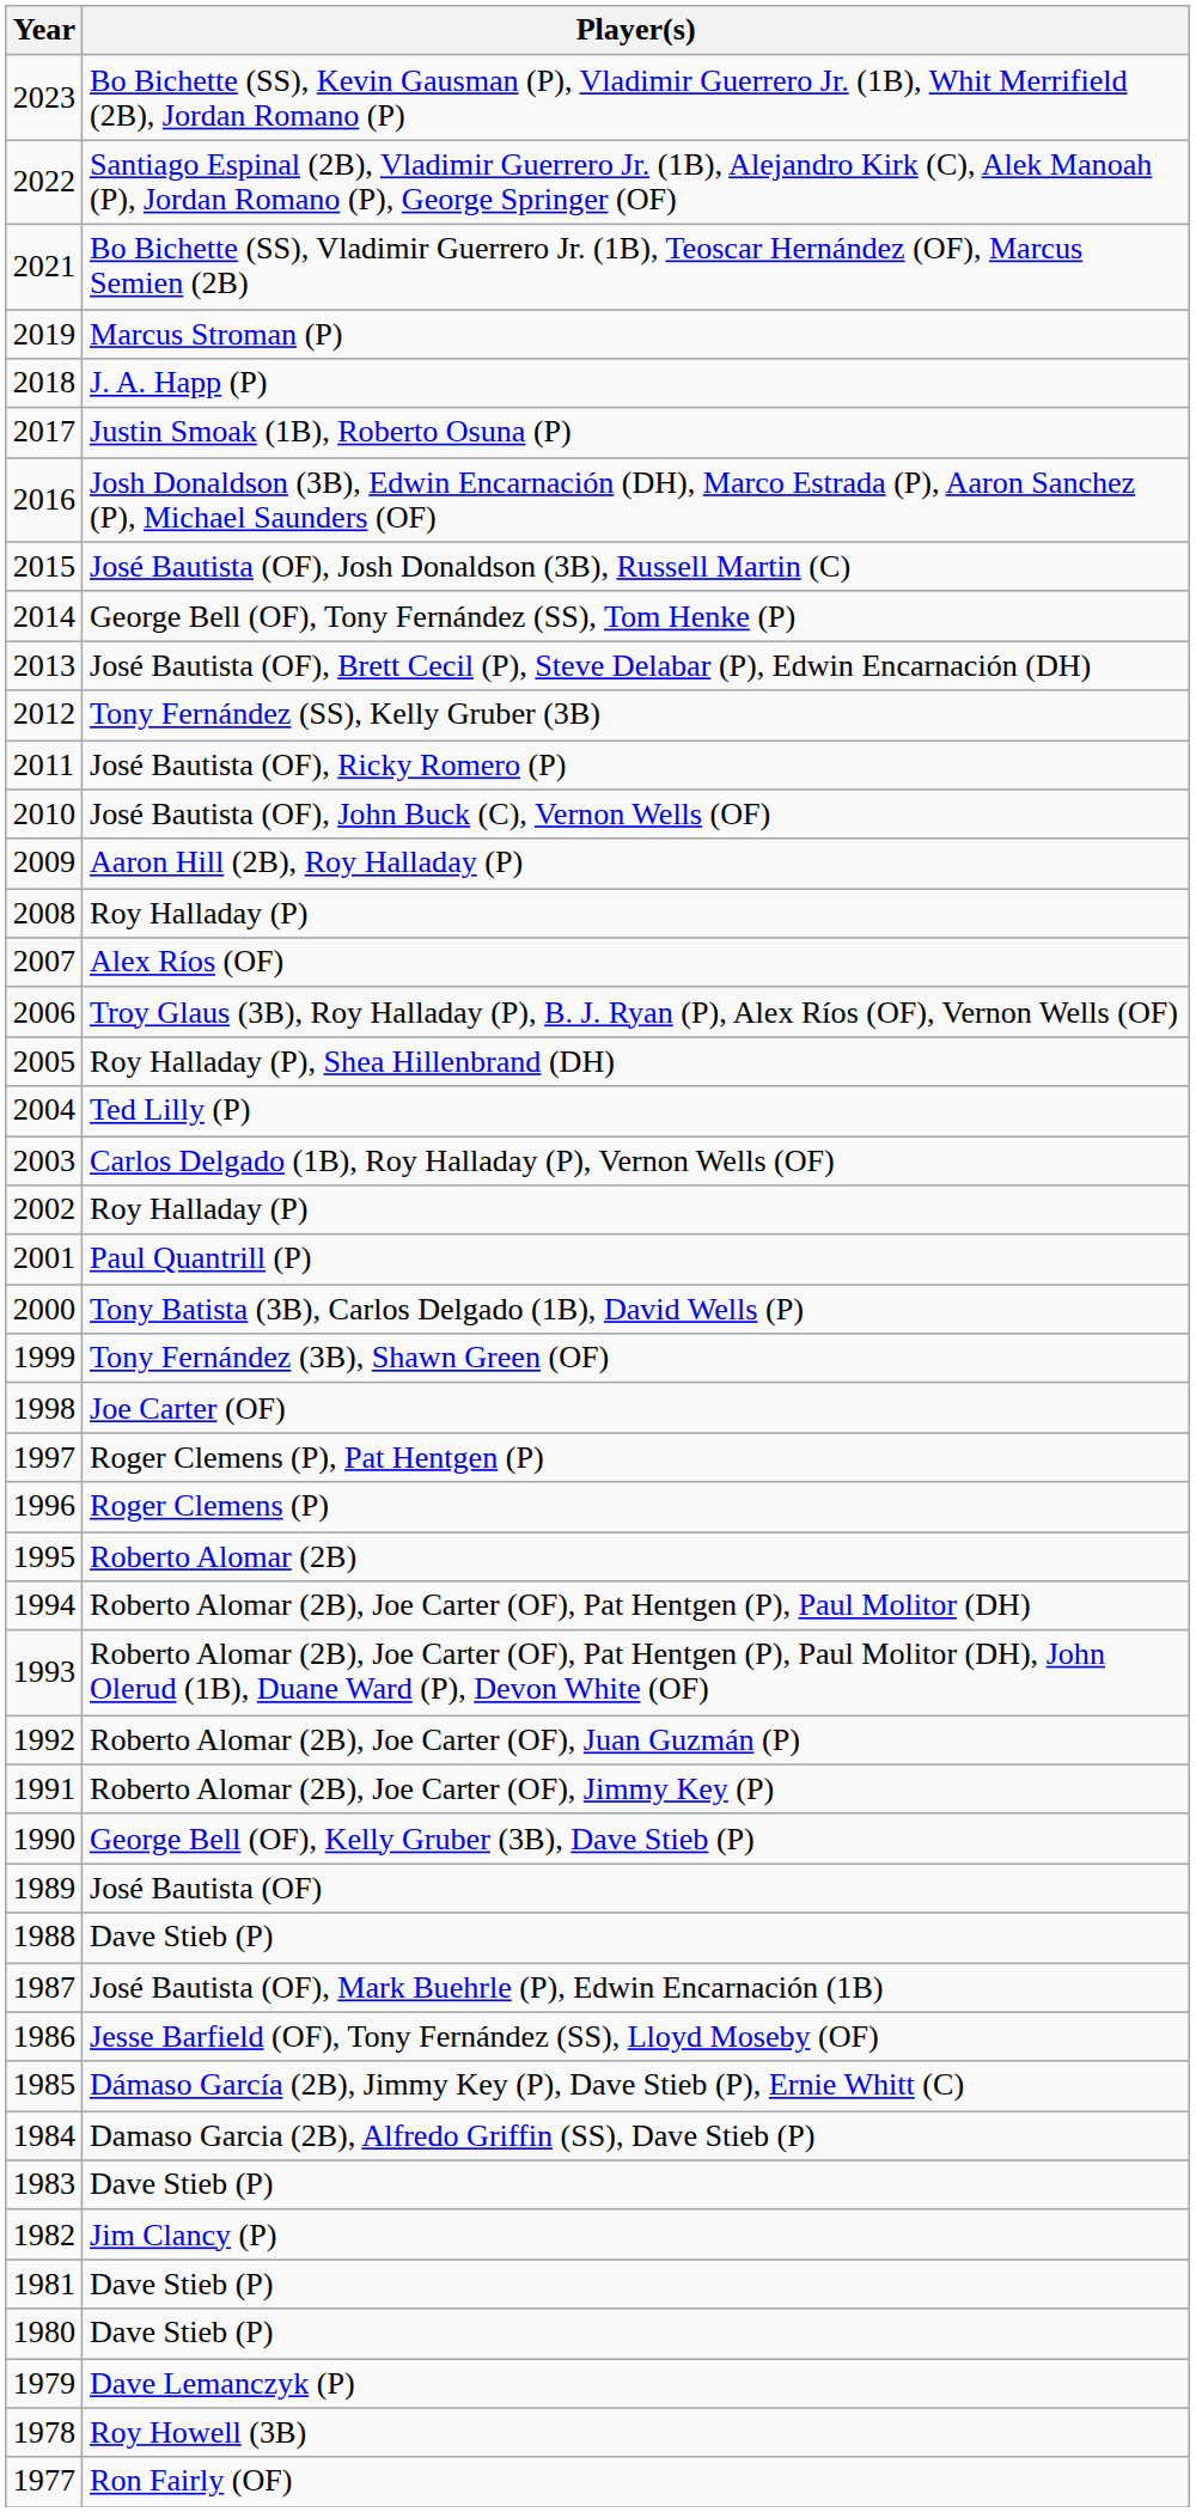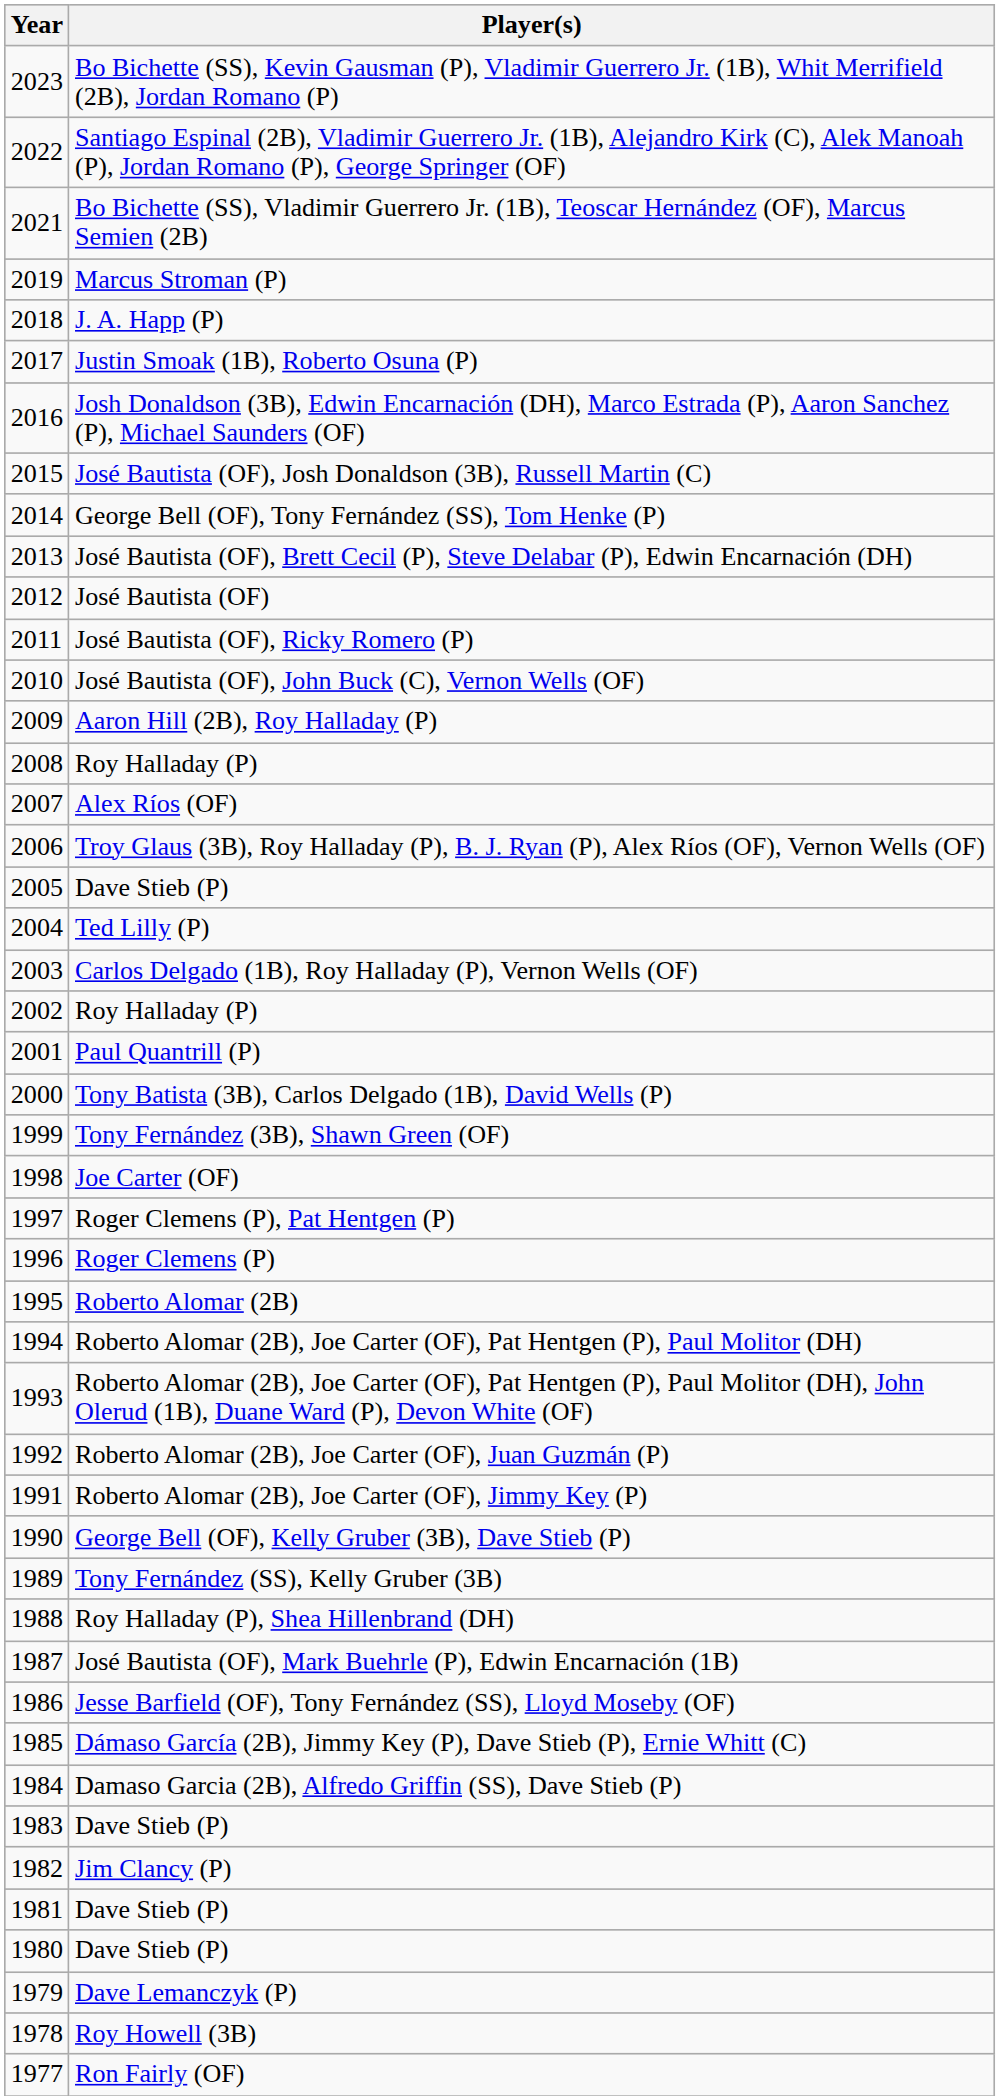row 12 | Player(s): Tony Fernández (SS), Kelly Gruber (3B) -> José Bautista (OF)
row 19 | Player(s): Roy Halladay (P), Shea Hillenbrand (DH) -> Dave Stieb (P)
row 35 | Player(s): José Bautista (OF) -> Tony Fernández (SS), Kelly Gruber (3B)
row 36 | Player(s): Dave Stieb (P) -> Roy Halladay (P), Shea Hillenbrand (DH)
